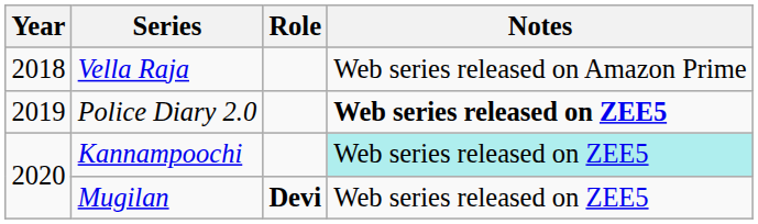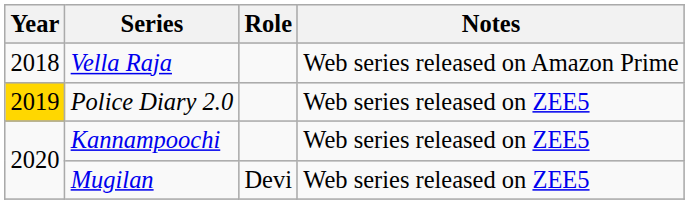Police Diary 2.0 | Year: no background -> gold background
Police Diary 2.0 | Notes: bold -> normal
Kannampoochi | Notes: paleturquoise background -> no background
Mugilan | Role: bold -> normal
